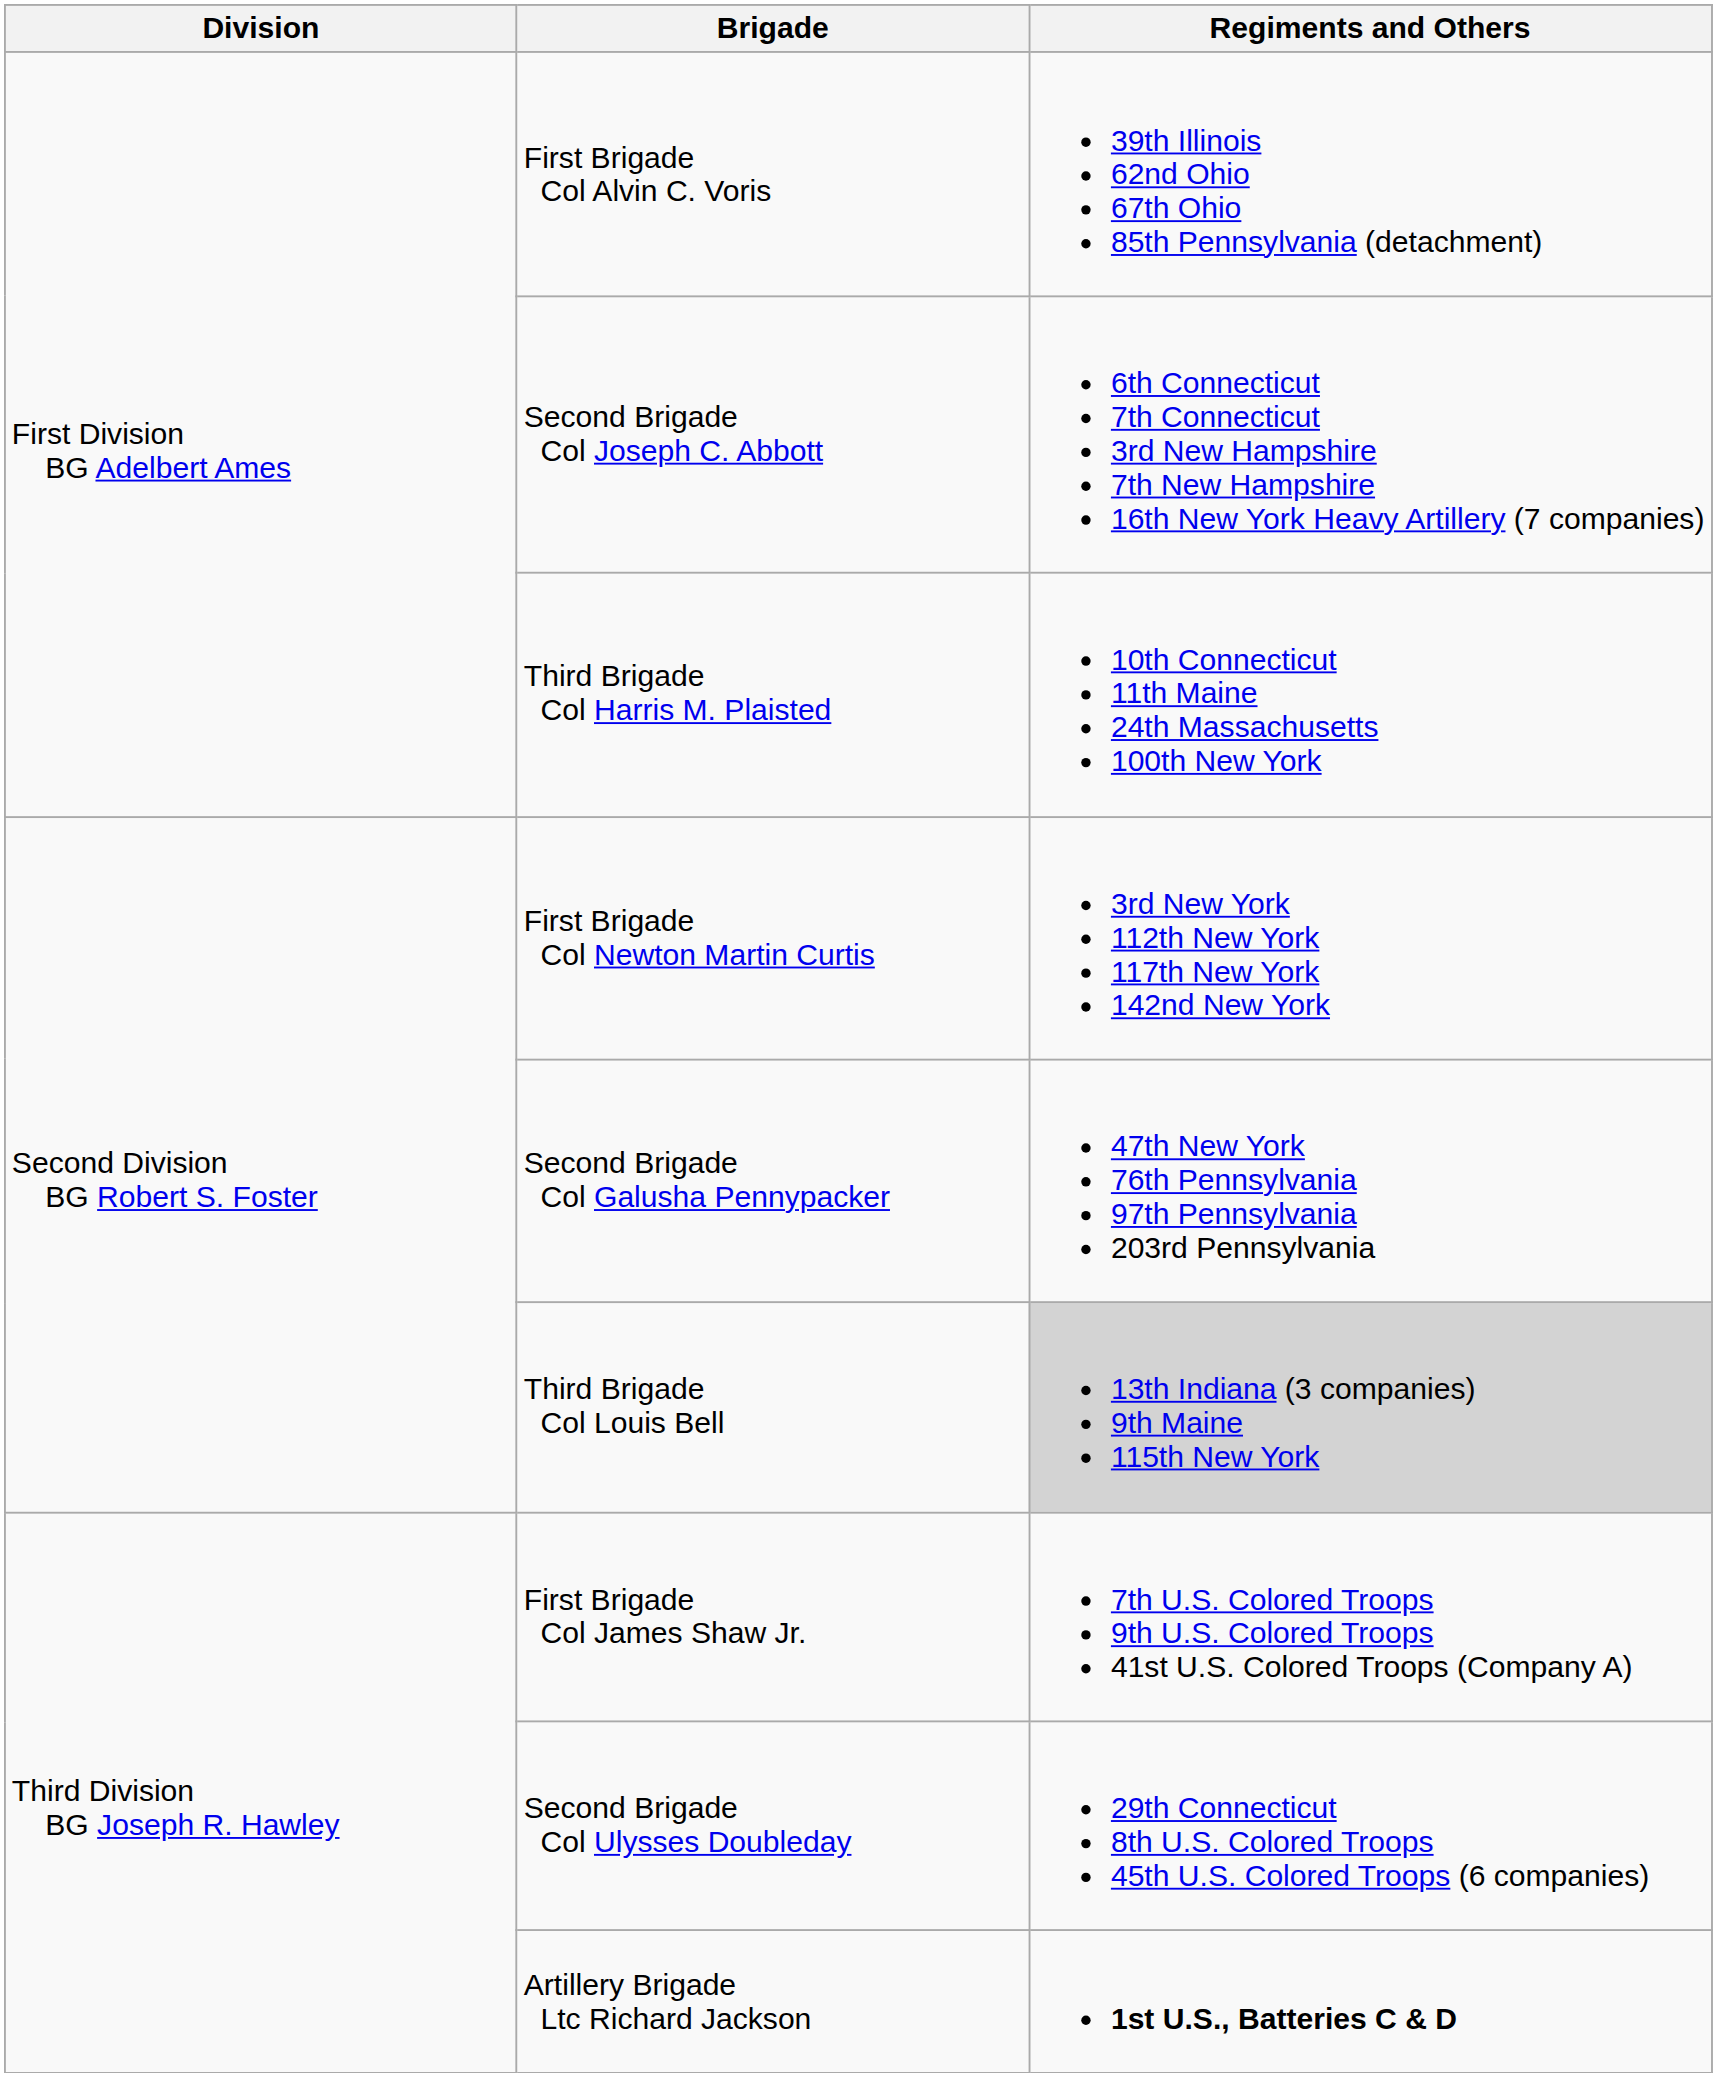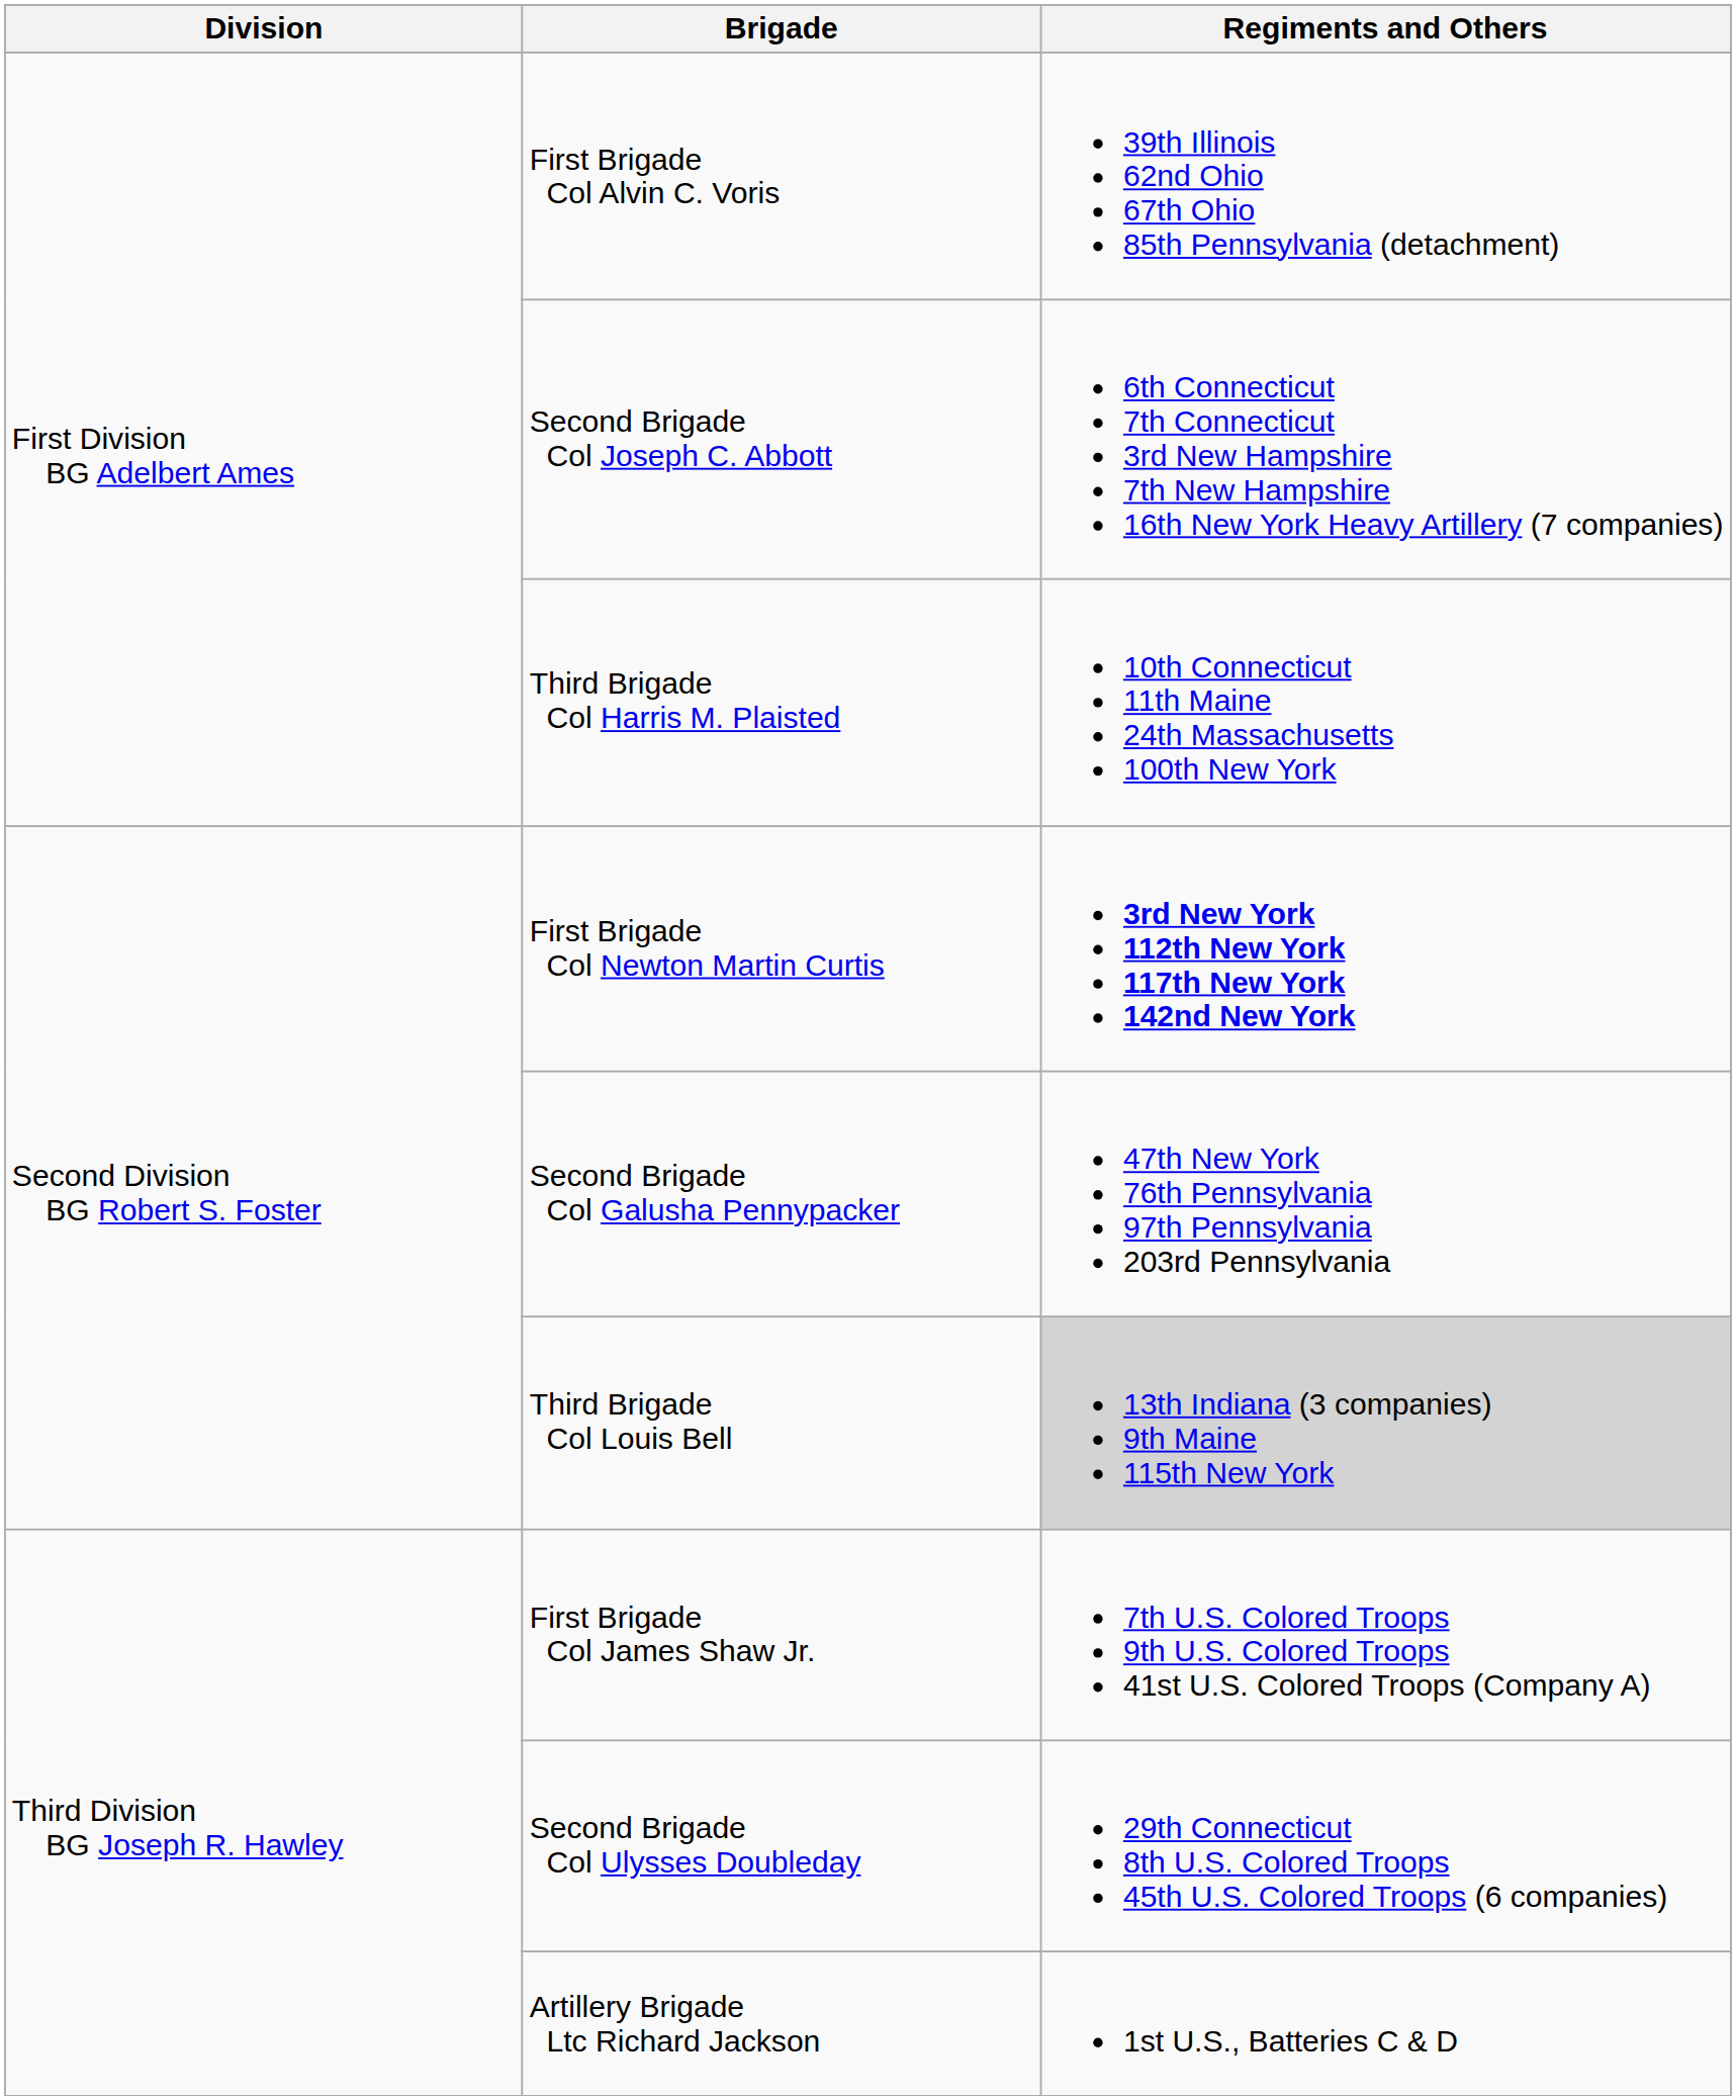First Brigade Col Newton Martin Curtis | Regiments and Others: normal -> bold
Artillery Brigade Ltc Richard Jackson | Regiments and Others: bold -> normal
